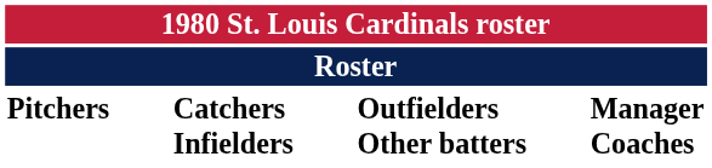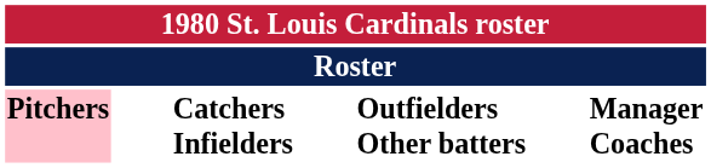Pitchers | column 1: no background -> pink background
